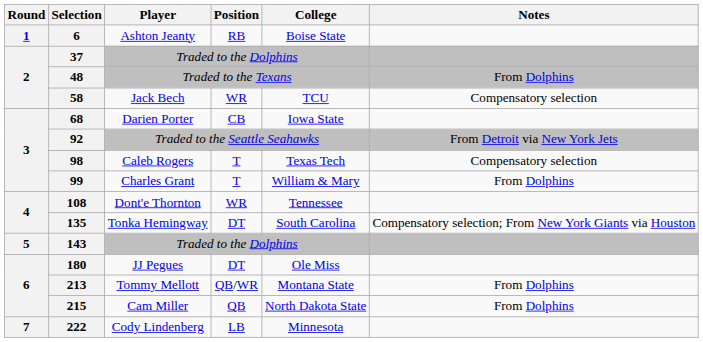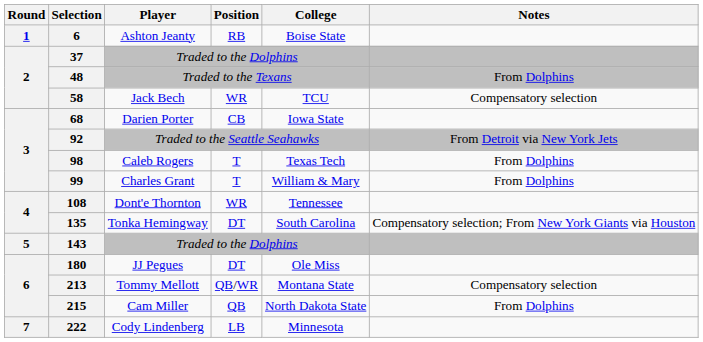Caleb Rogers | Notes: Compensatory selection -> From Dolphins
Tommy Mellott | Notes: From Dolphins -> Compensatory selection
